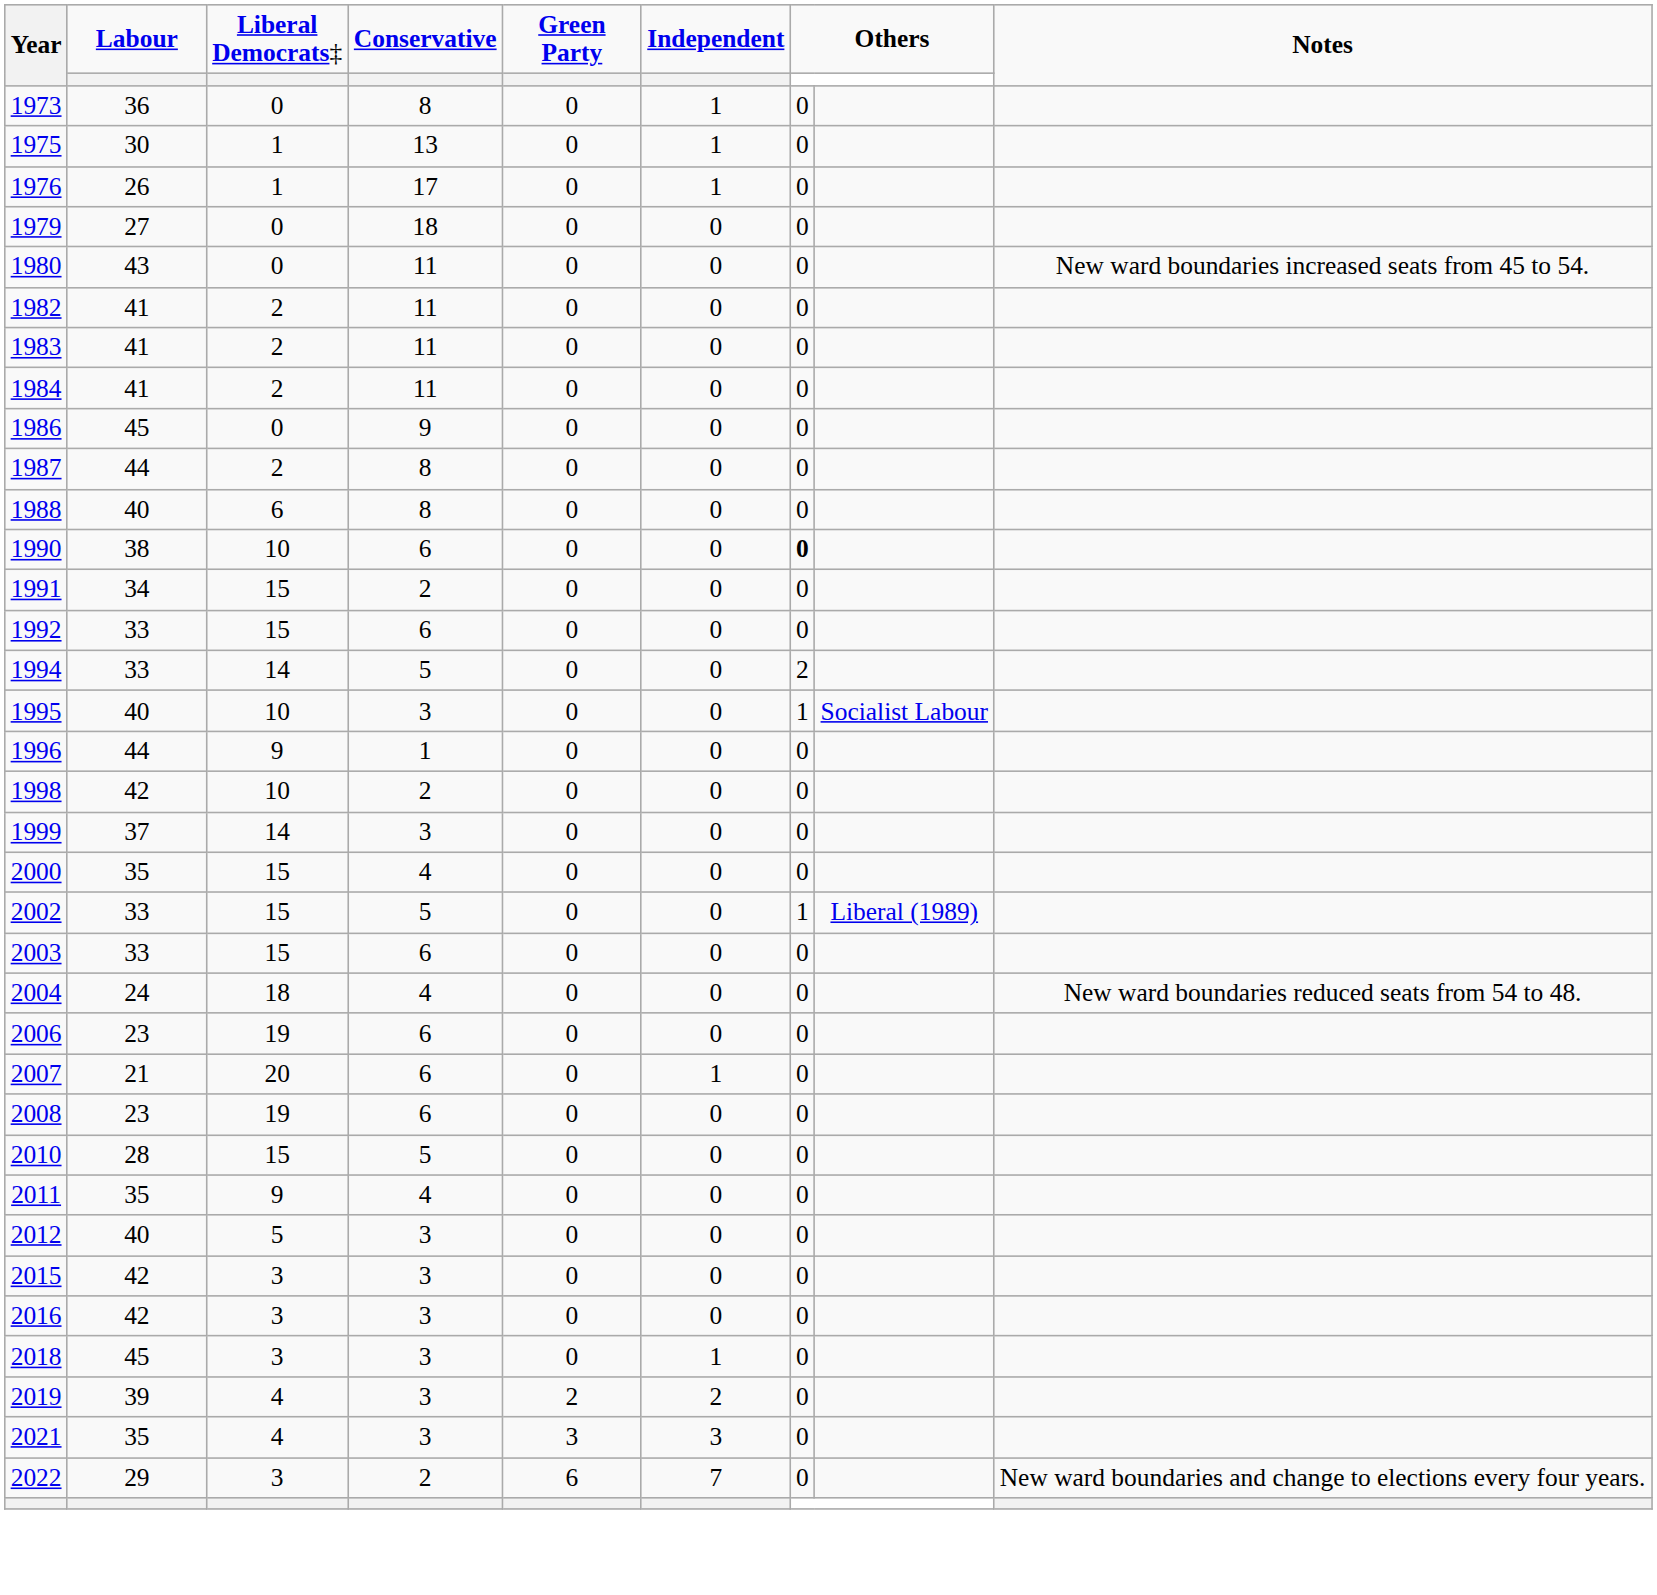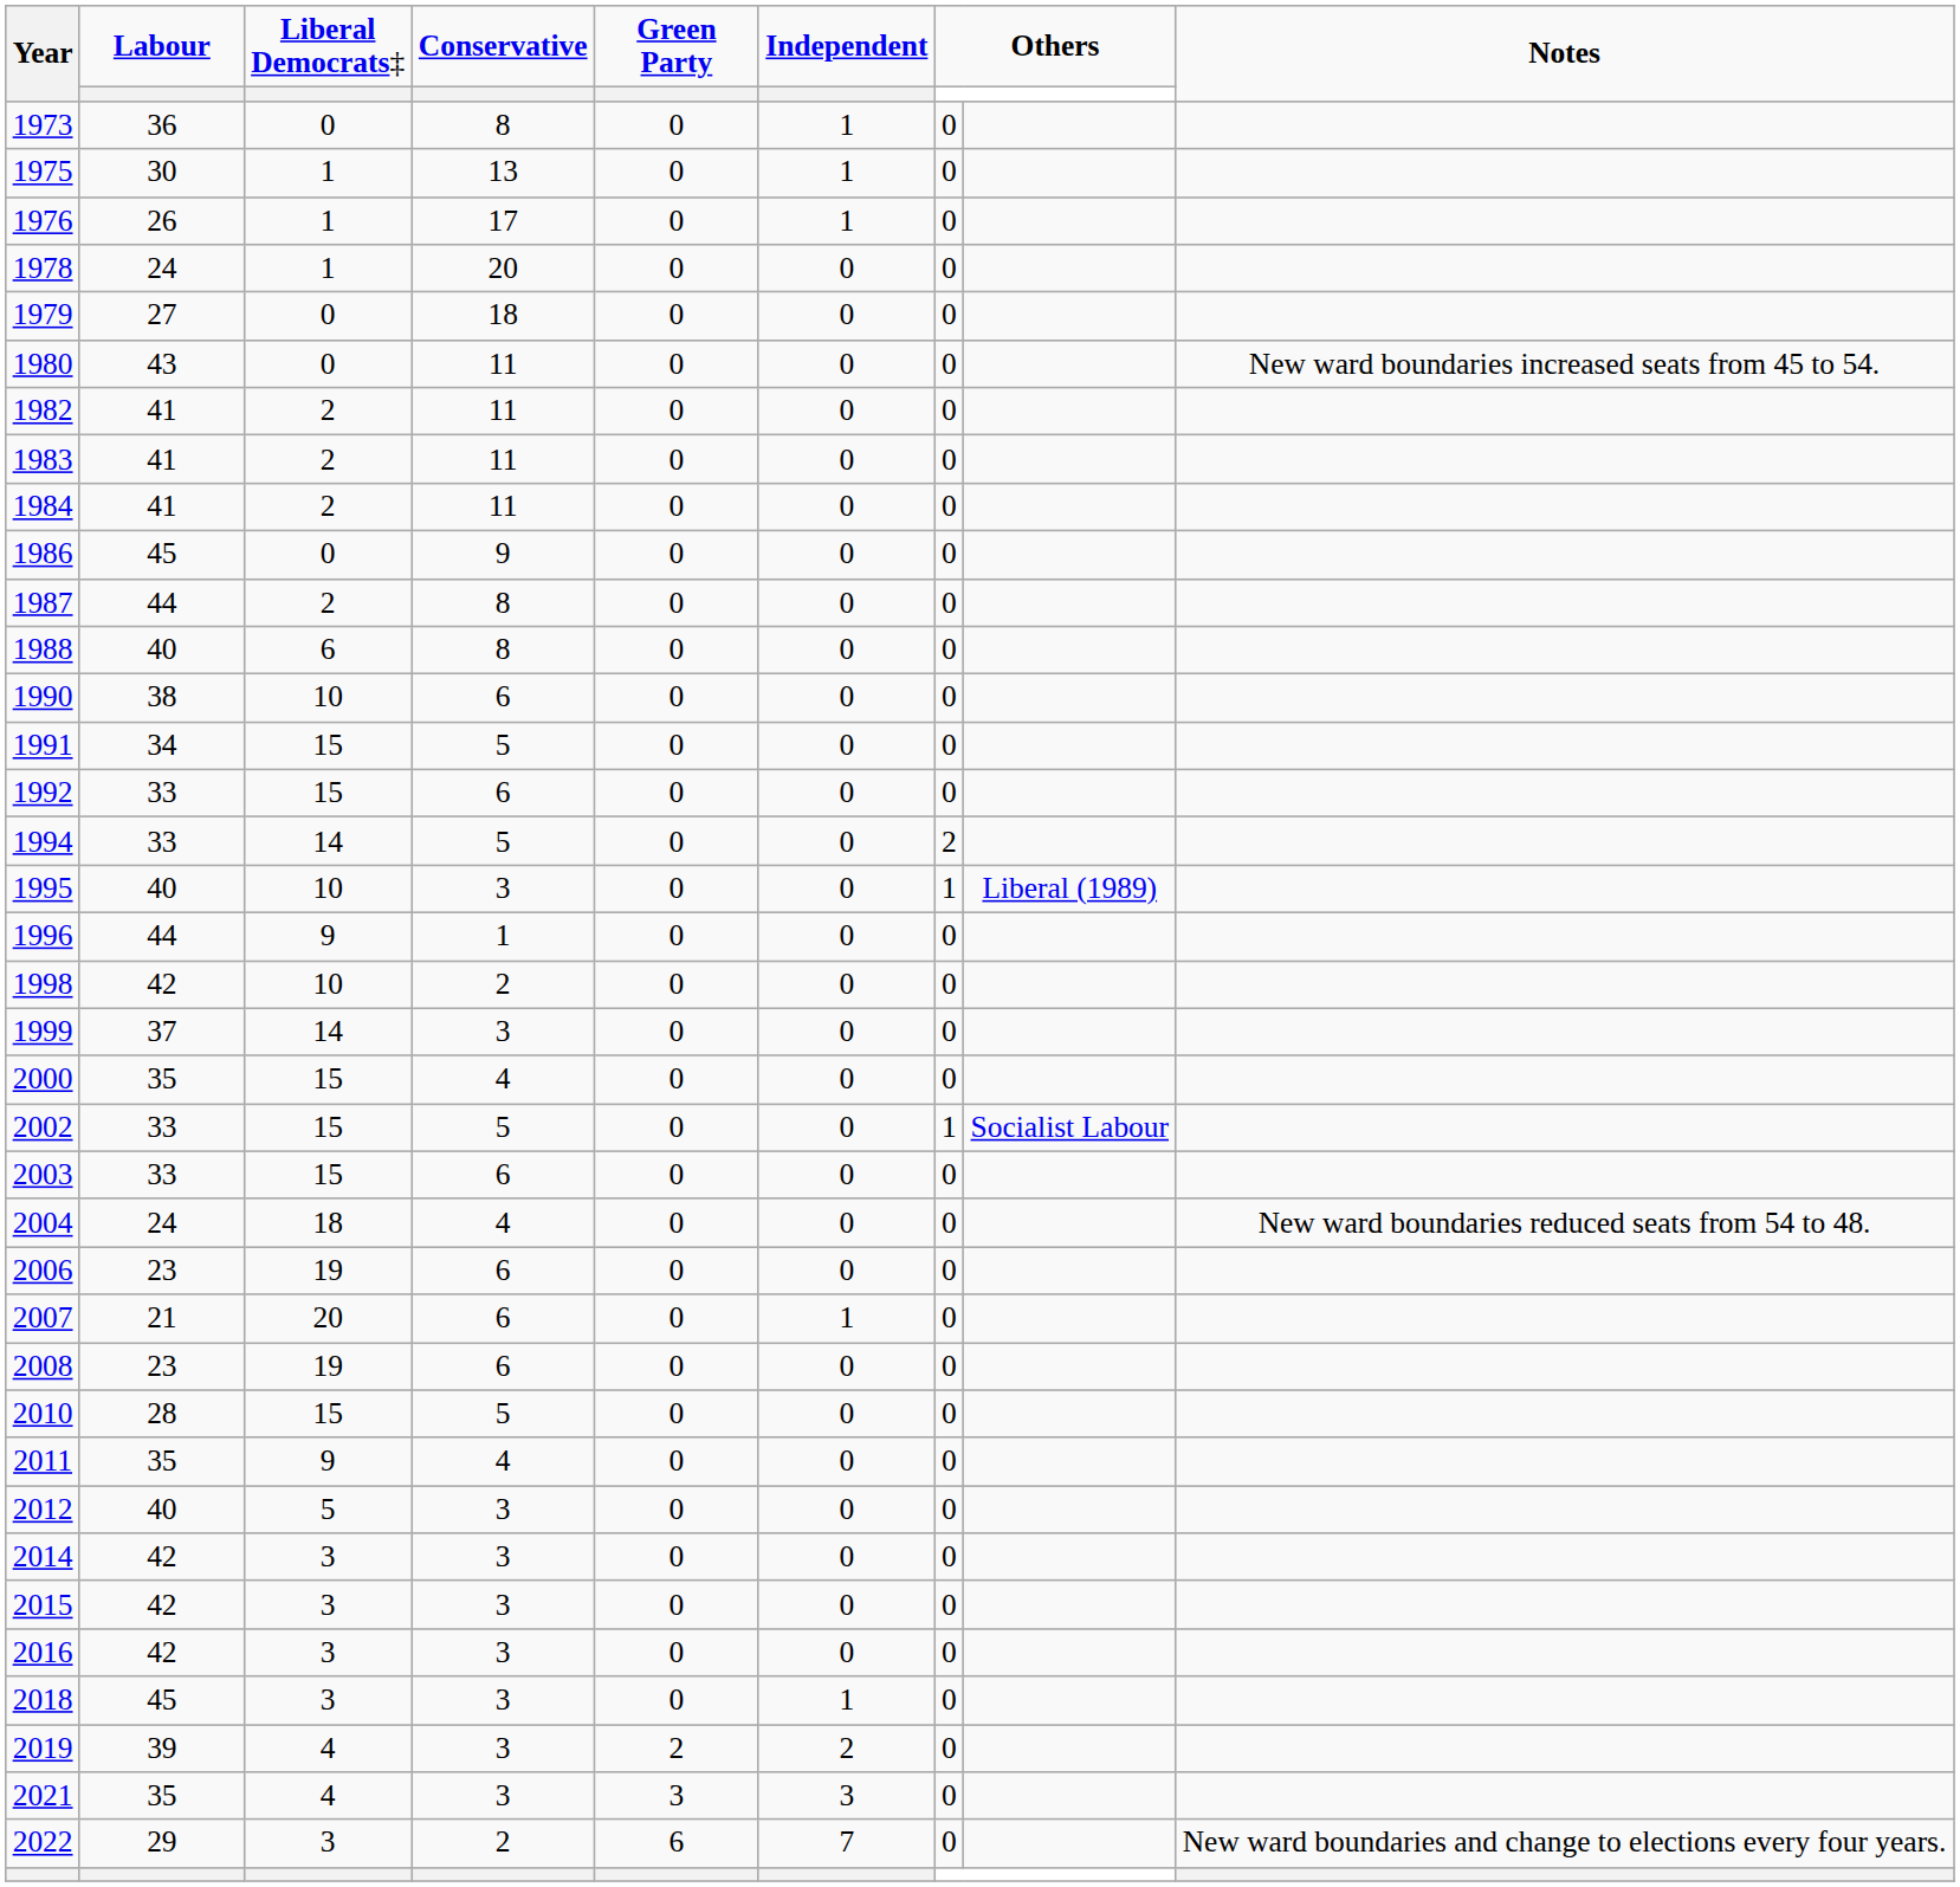+ row: 1978 | 24 | 1 | 20 | 0 | 0 | 0
1990 | column 7: bold -> normal
1991 | column 4: 2 -> 5
1995 | column 8: Socialist Labour -> Liberal (1989)
2002 | column 8: Liberal (1989) -> Socialist Labour
+ row: 2014 | 42 | 3 | 3 | 0 | 0 | 0
